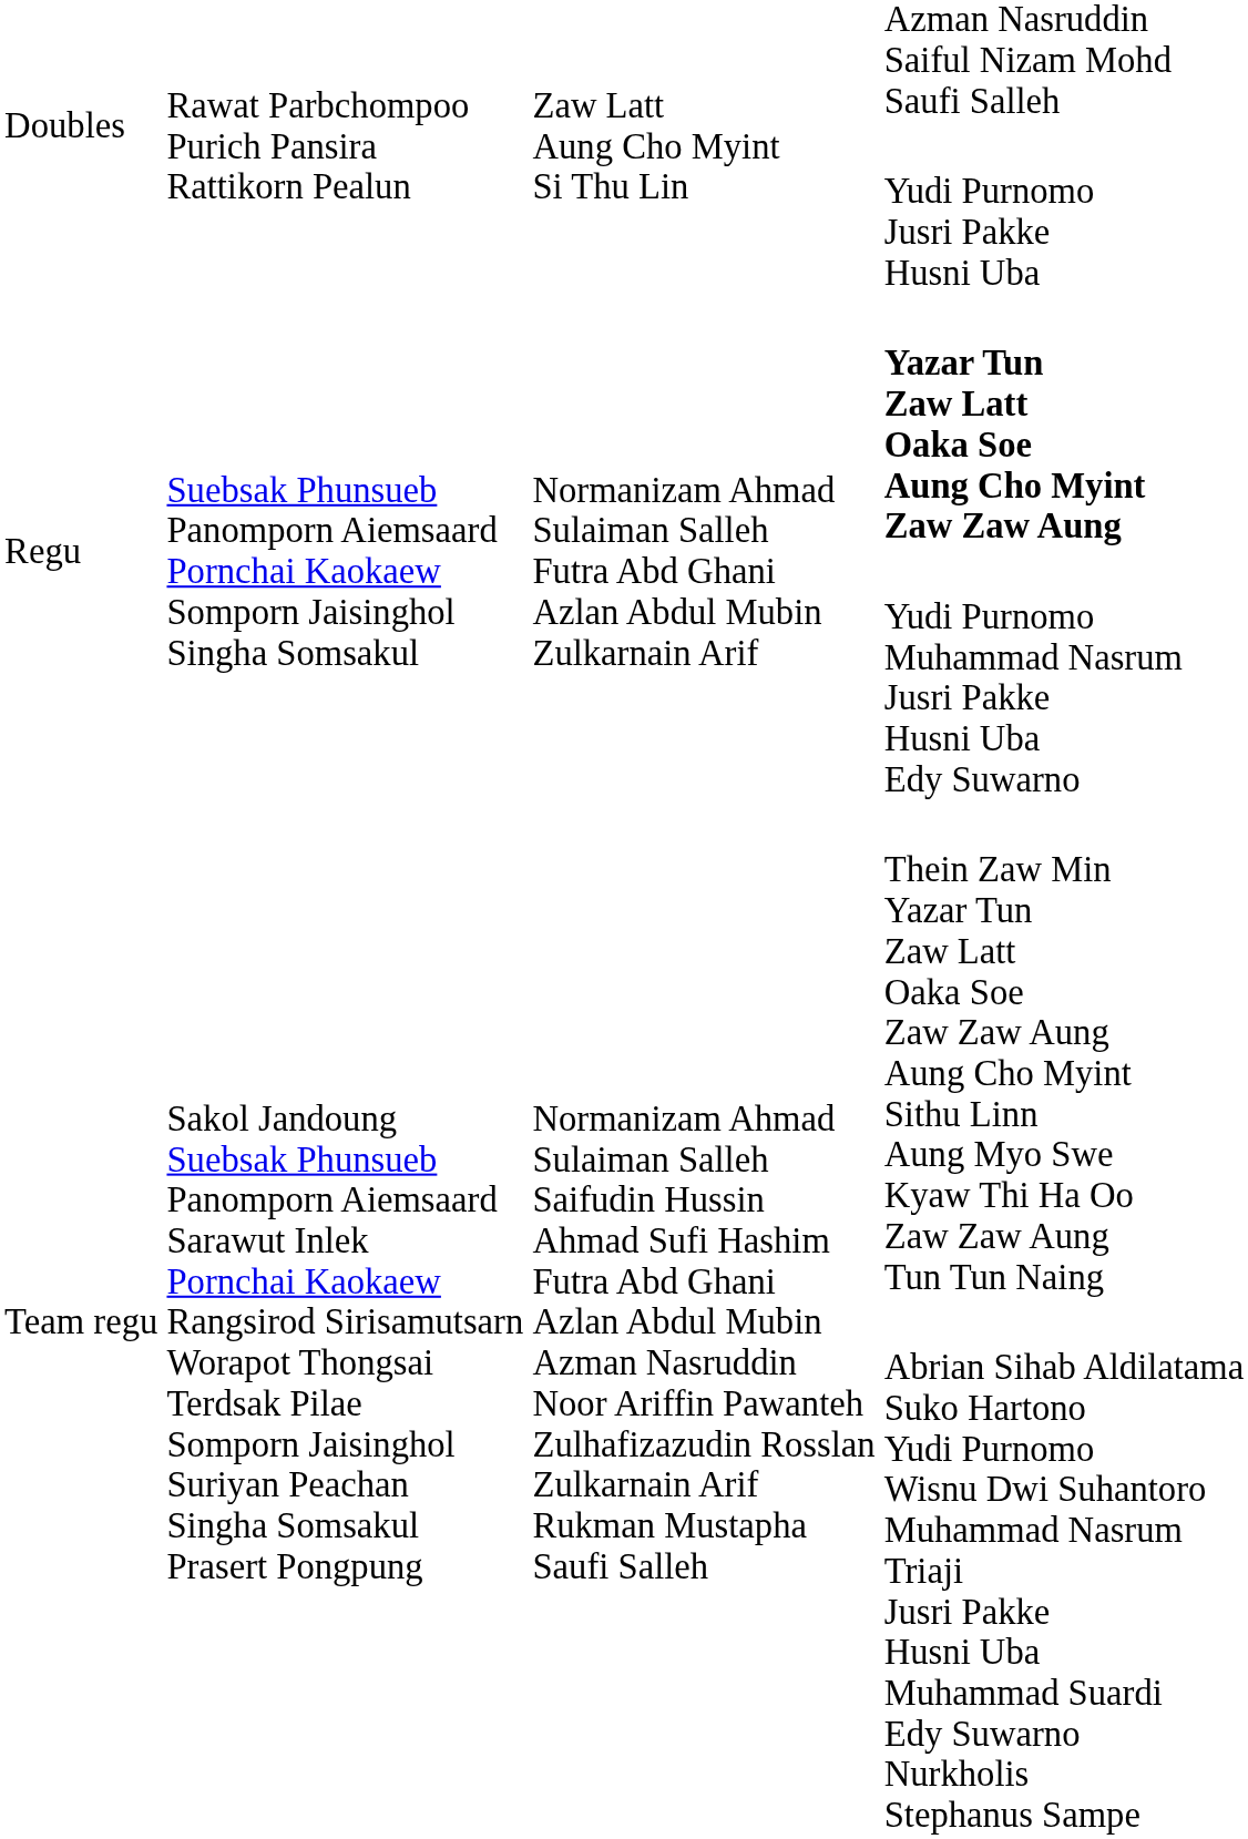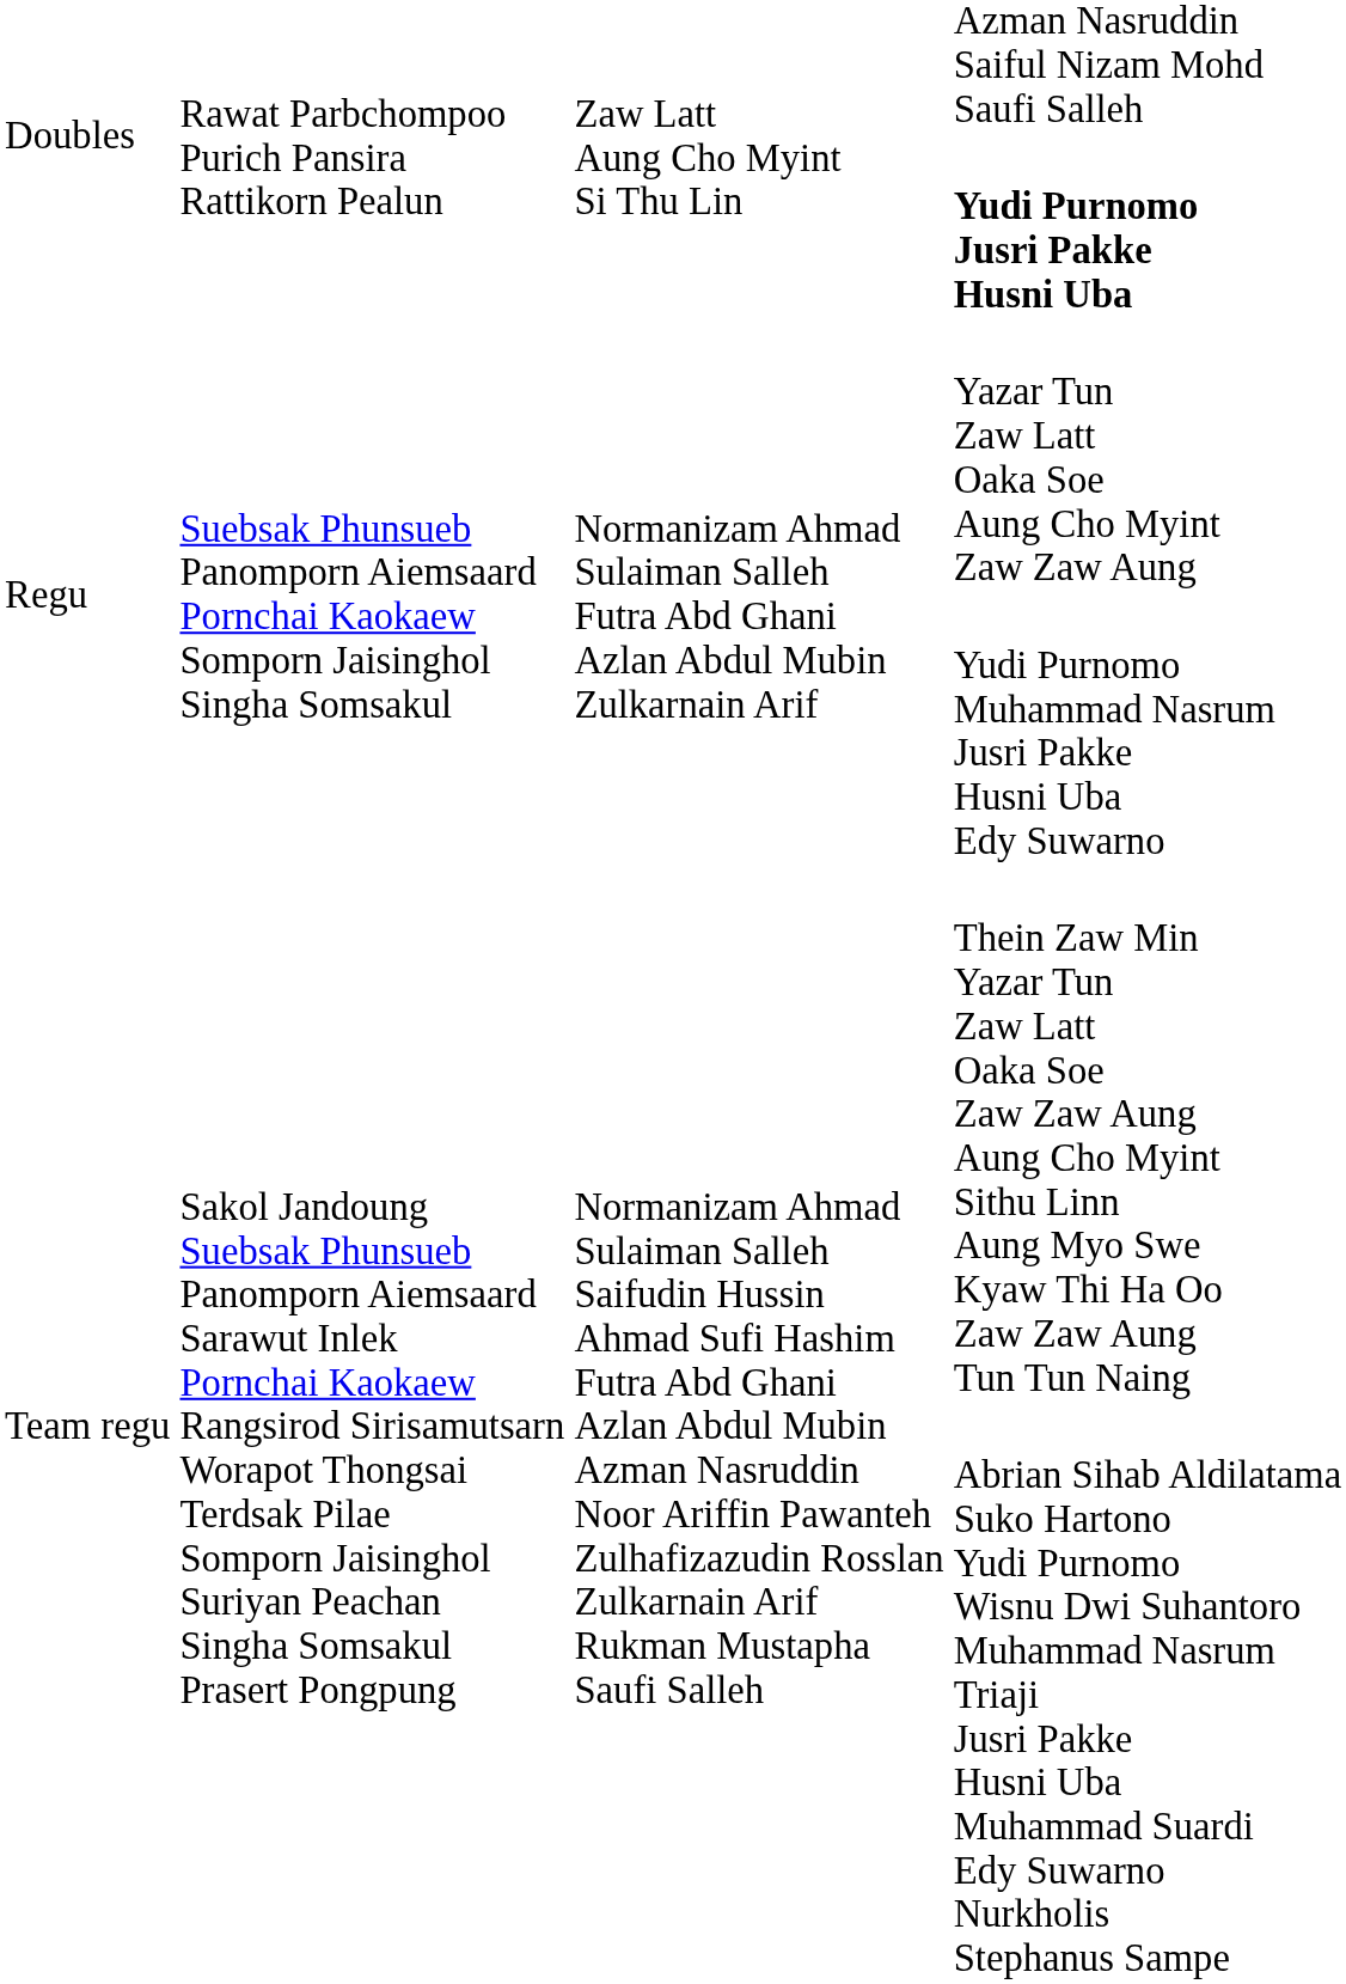Yudi Purnomo Jusri Pakke Husni Uba | column 4: normal -> bold
Yazar Tun Zaw Latt Oaka Soe Aung Cho Myint Zaw Zaw Aung | column 4: bold -> normal
